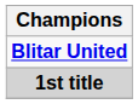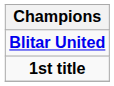row 3 | column 1: lightgrey background -> no background
